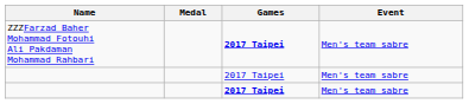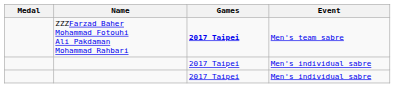columns swapped: Medal <-> Name
row 3 | Event: Men's team sabre -> Men's individual sabre
row 4 | Games: bold -> normal
row 4 | Event: Men's team sabre -> Men's individual sabre
